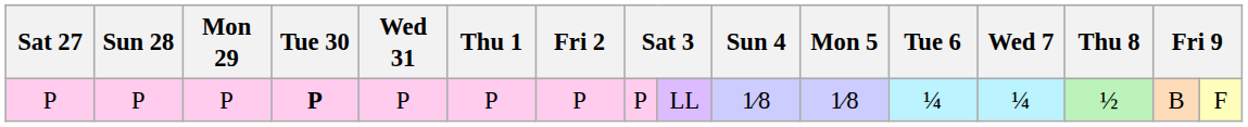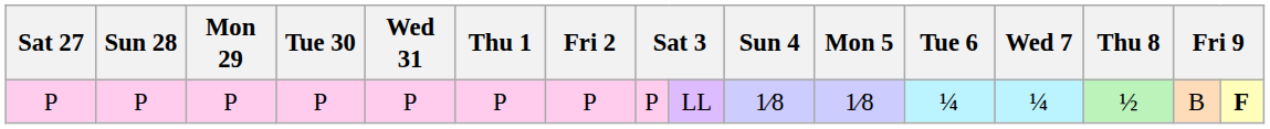row 2 | Tue 30: bold -> normal
row 2 | column 16: normal -> bold
